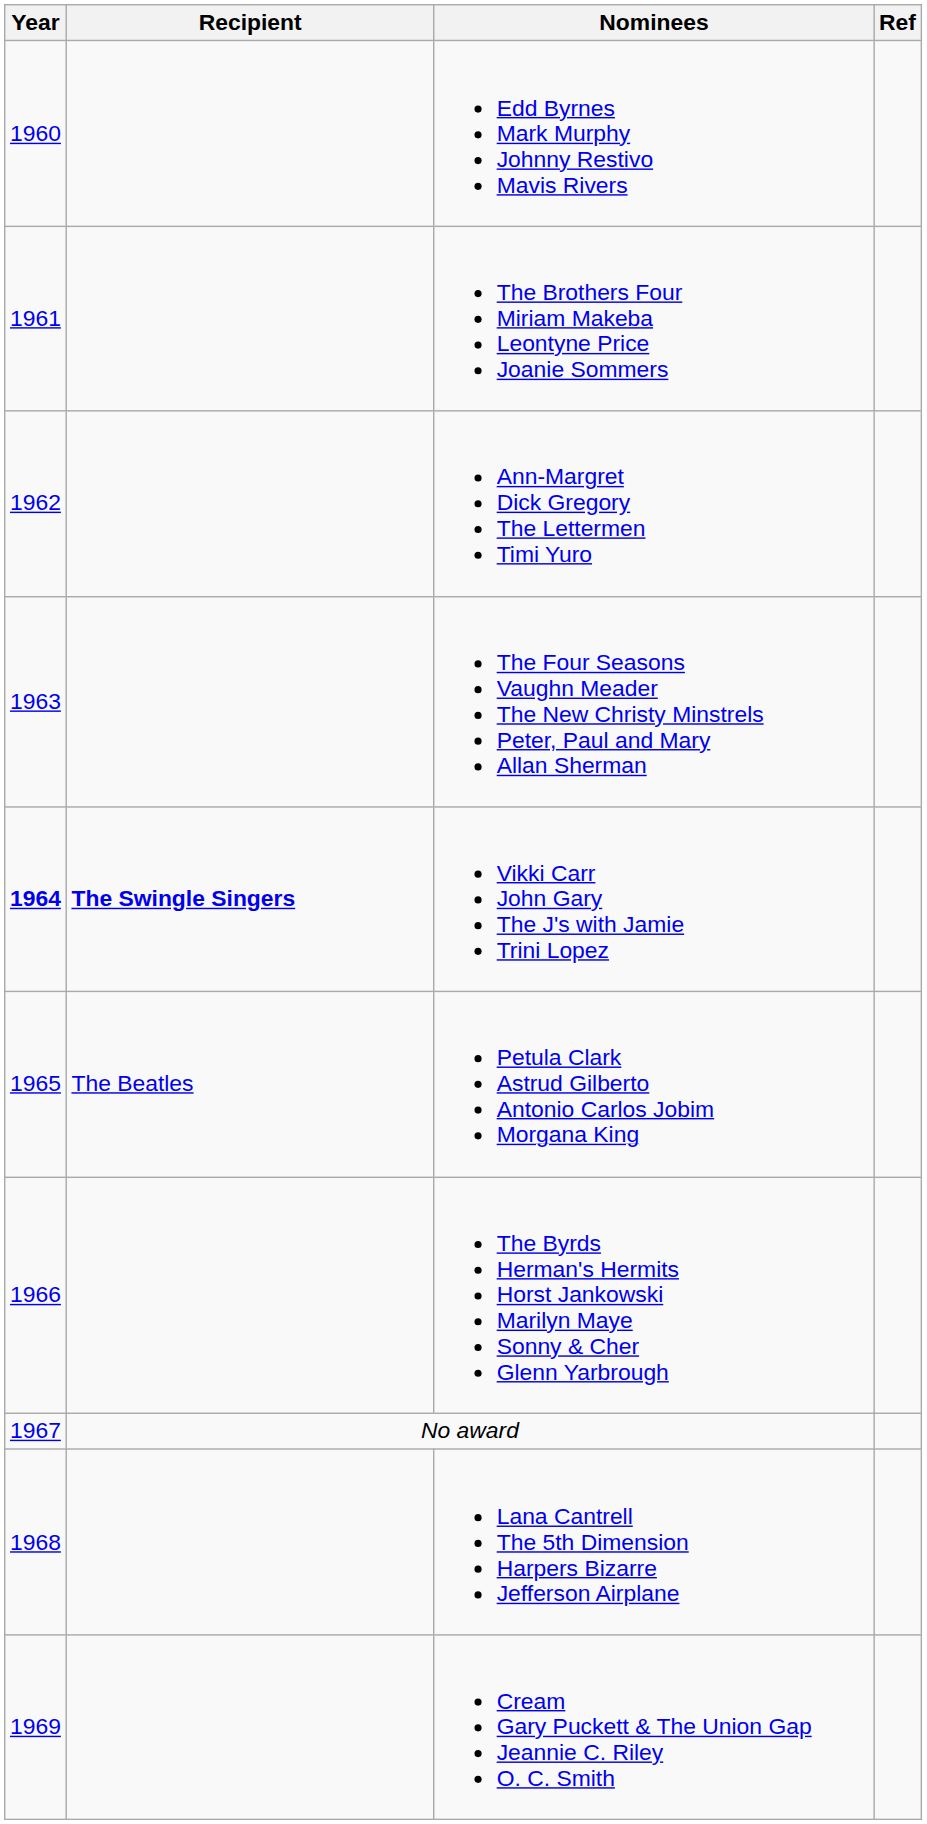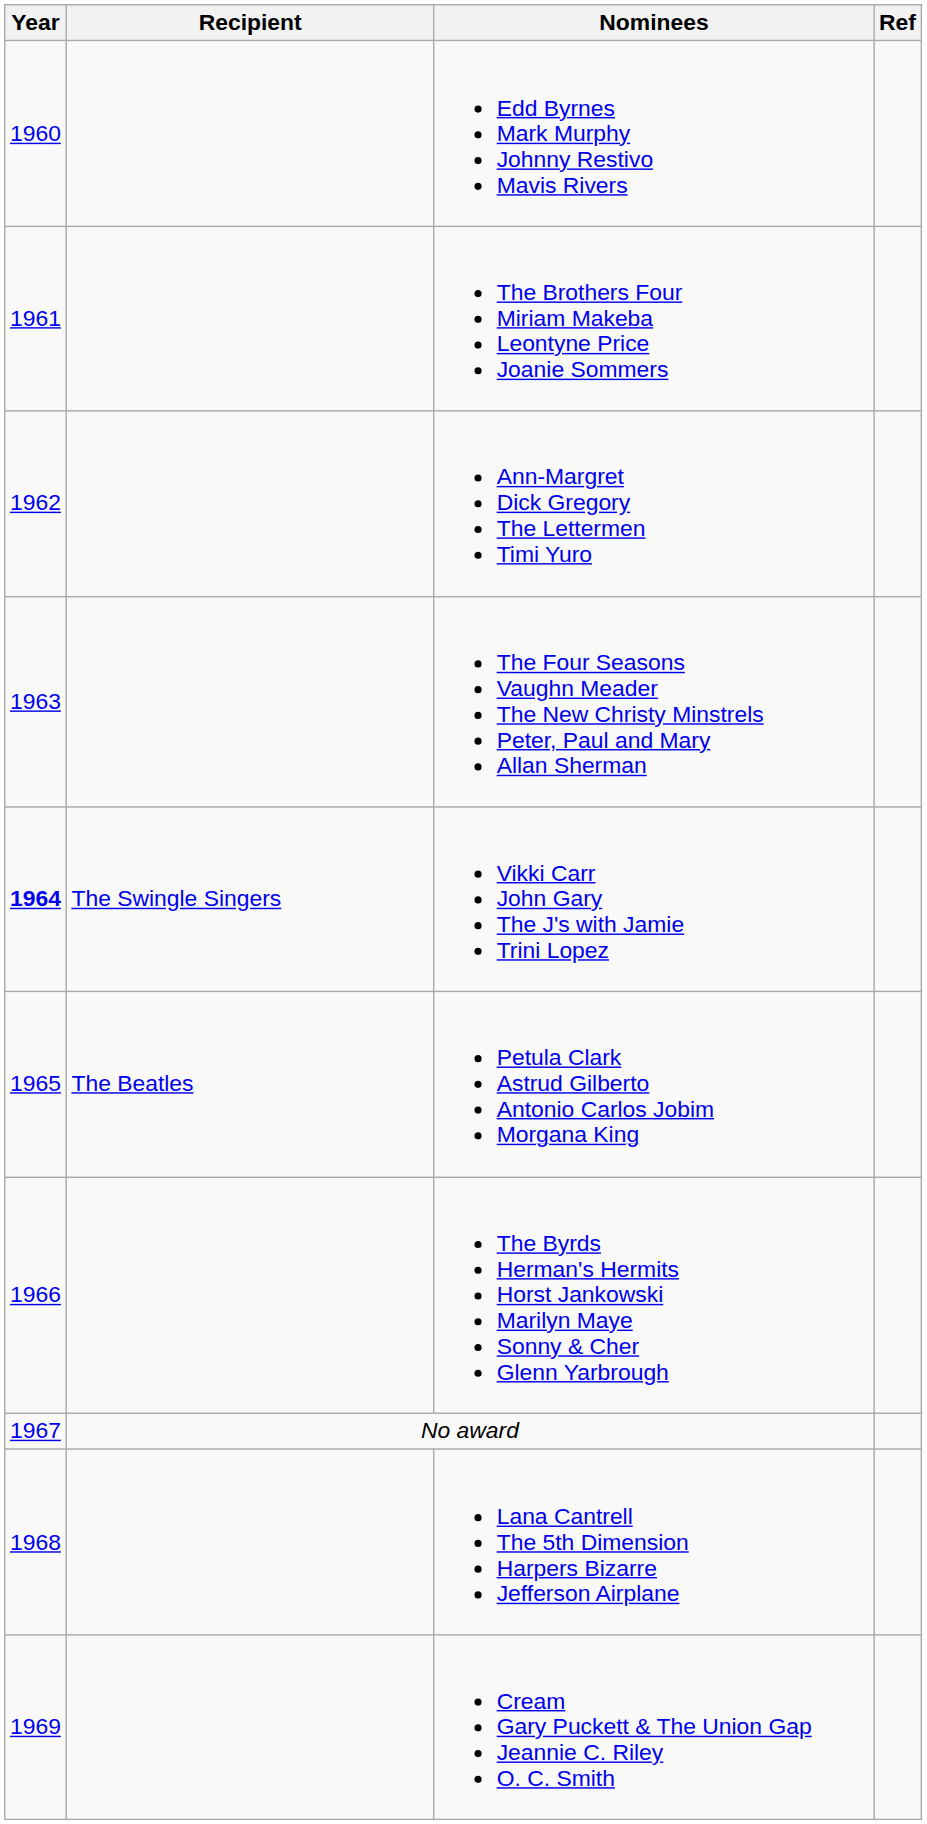Vikki Carr John Gary The J's with Jamie Trini Lopez | Recipient: bold -> normal
